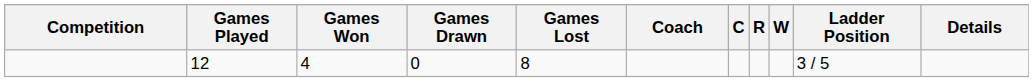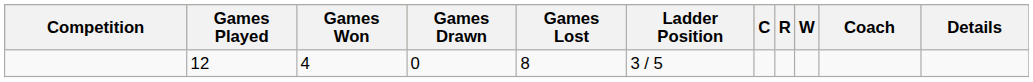columns swapped: Ladder Position <-> Coach
